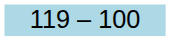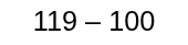row 1 | column 1: lightblue background -> no background
